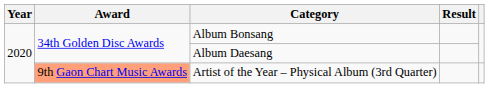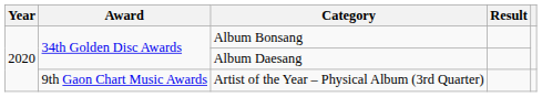Artist of the Year – Physical Album (3rd Quarter) | Award: lightsalmon background -> no background
